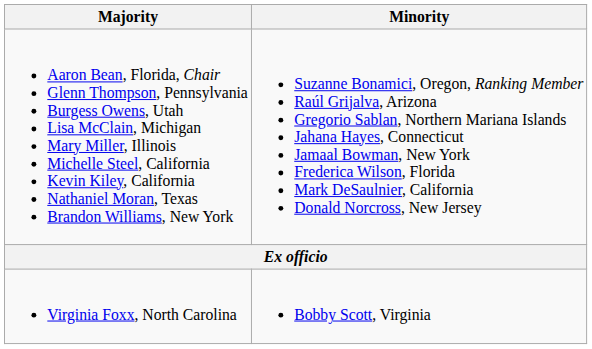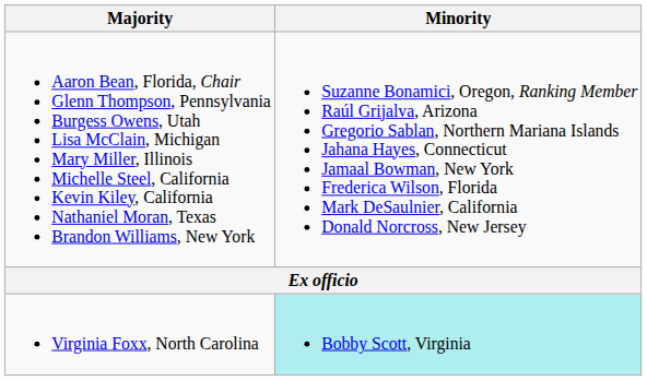Virginia Foxx, North Carolina | Minority: no background -> paleturquoise background
